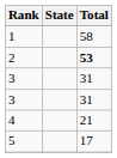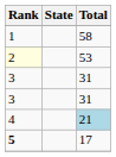2 | Rank: no background -> lightyellow background
2 | Total: bold -> normal
4 | Total: no background -> lightblue background
5 | Rank: normal -> bold
